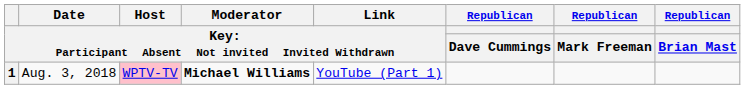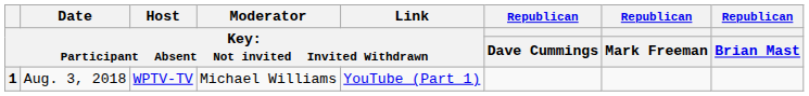1 | column 3: pink background -> no background
1 | column 4: bold -> normal
